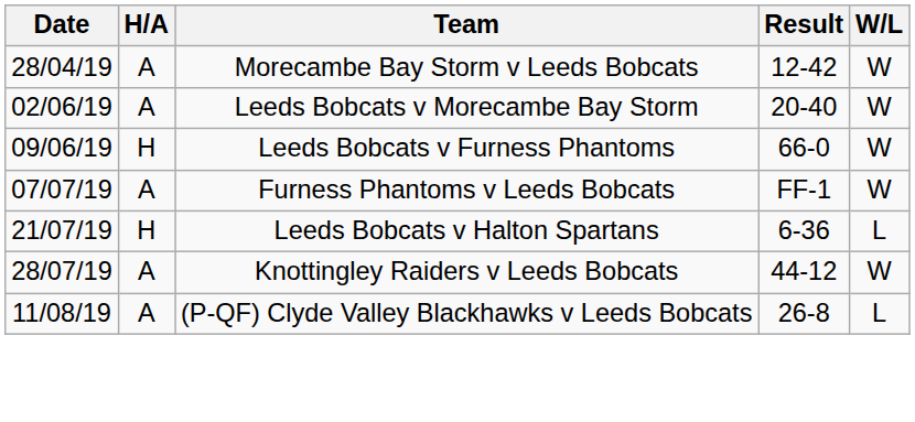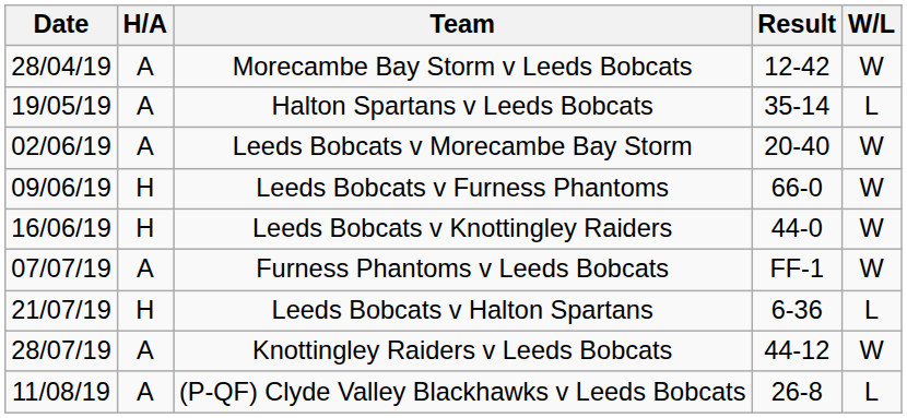+ row: 19/05/19 | A | Halton Spartans v Leeds Bobcats | 35-14 | L
+ row: 16/06/19 | H | Leeds Bobcats v Knottingley Raiders | 44-0 | W
